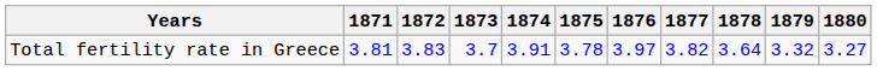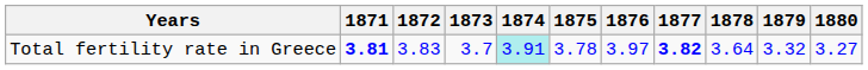row 2 | 1871: normal -> bold
row 2 | 1874: no background -> paleturquoise background
row 2 | 1877: normal -> bold
